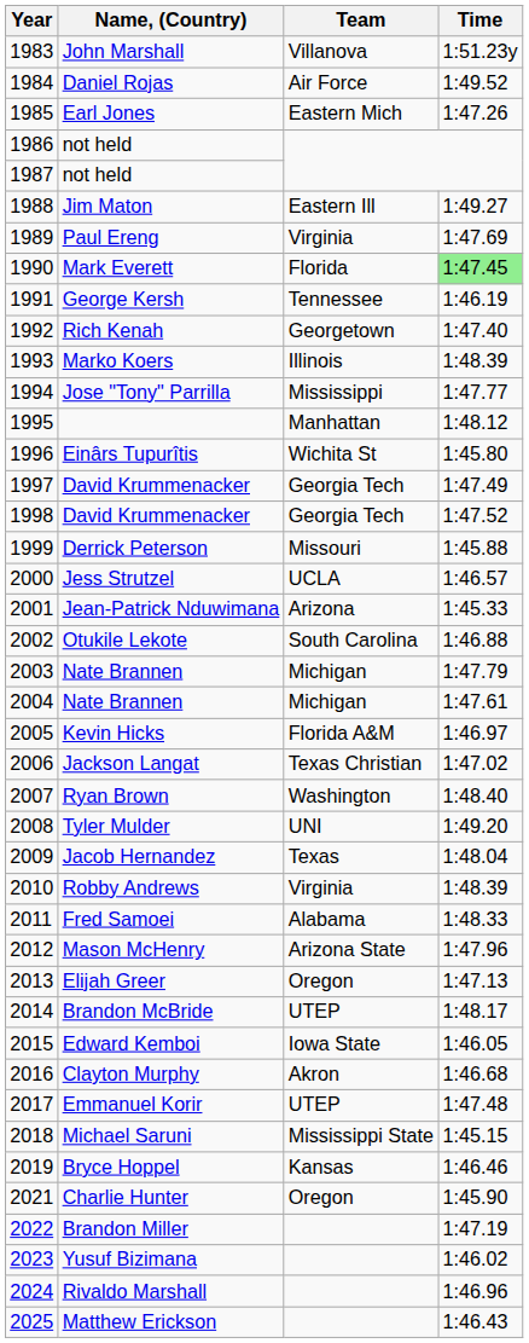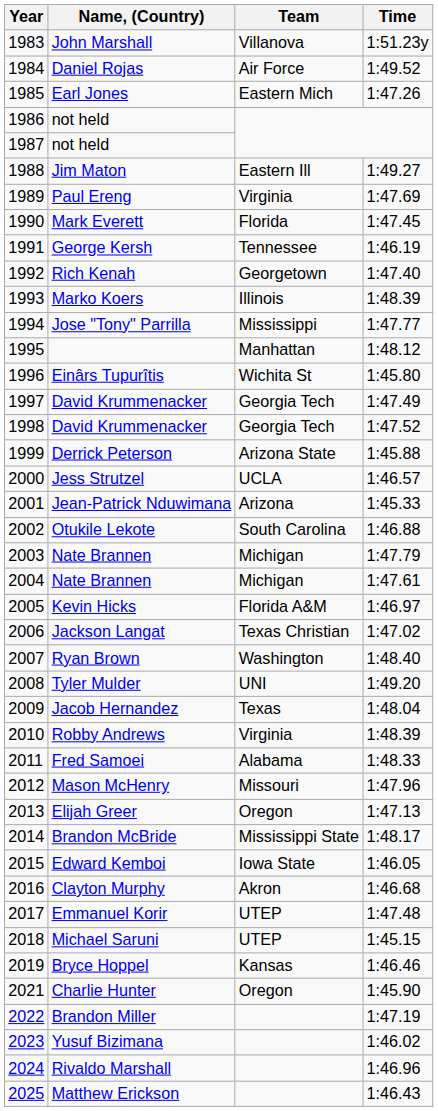Mark Everett | Time: lightgreen background -> no background
Derrick Peterson | Team: Missouri -> Arizona State
Mason McHenry | Team: Arizona State -> Missouri
Brandon McBride | Team: UTEP -> Mississippi State
Michael Saruni | Team: Mississippi State -> UTEP
